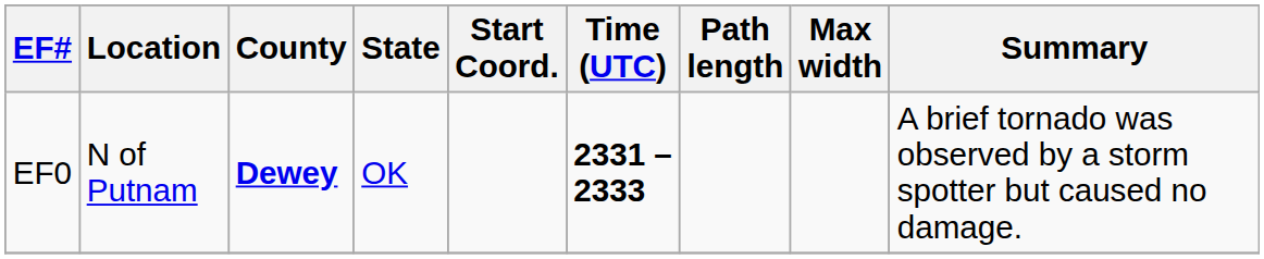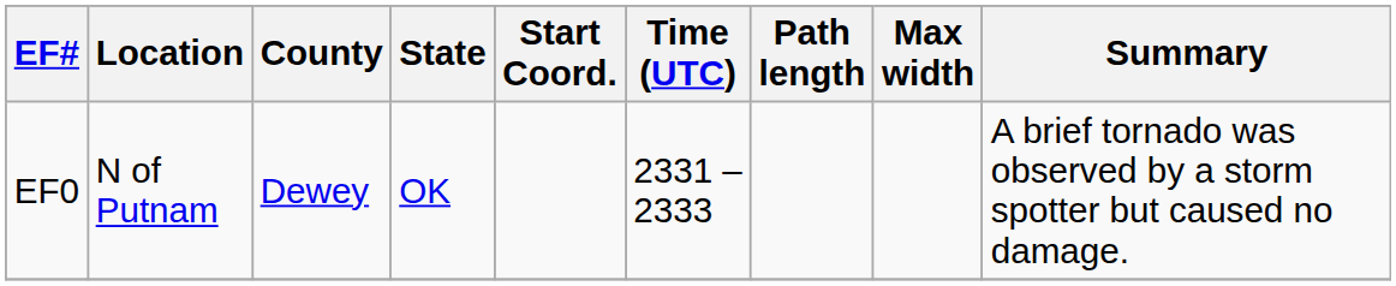EF0 | County: bold -> normal
EF0 | Time (UTC): bold -> normal
